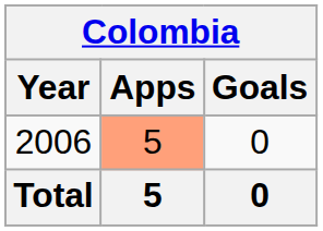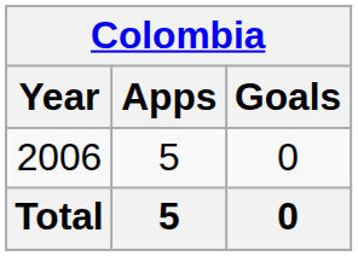2006 | Apps: lightsalmon background -> no background
